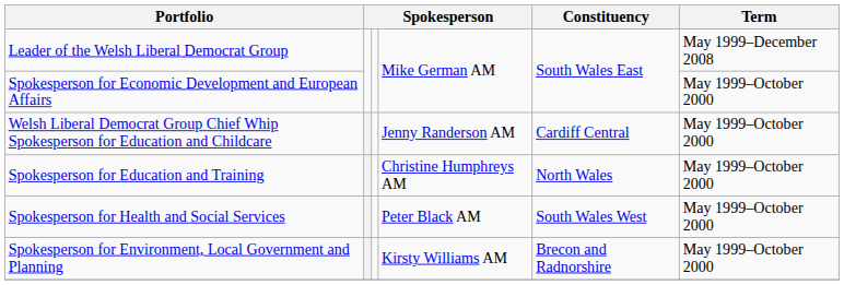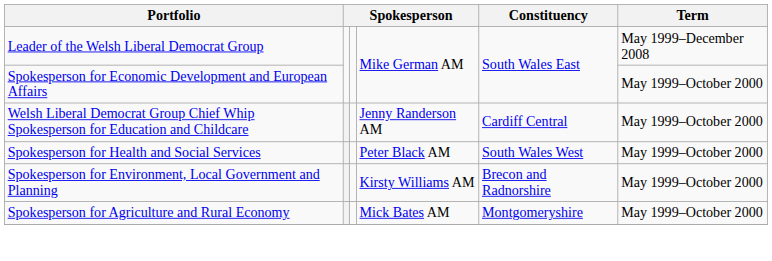- row: Spokesperson for Education and Training | Christine Humphreys AM | North Wales | May 1999–October 2000
+ row: Spokesperson for Agriculture and Rural Economy | Mick Bates AM | Montgomeryshire | May 1999–October 2000
